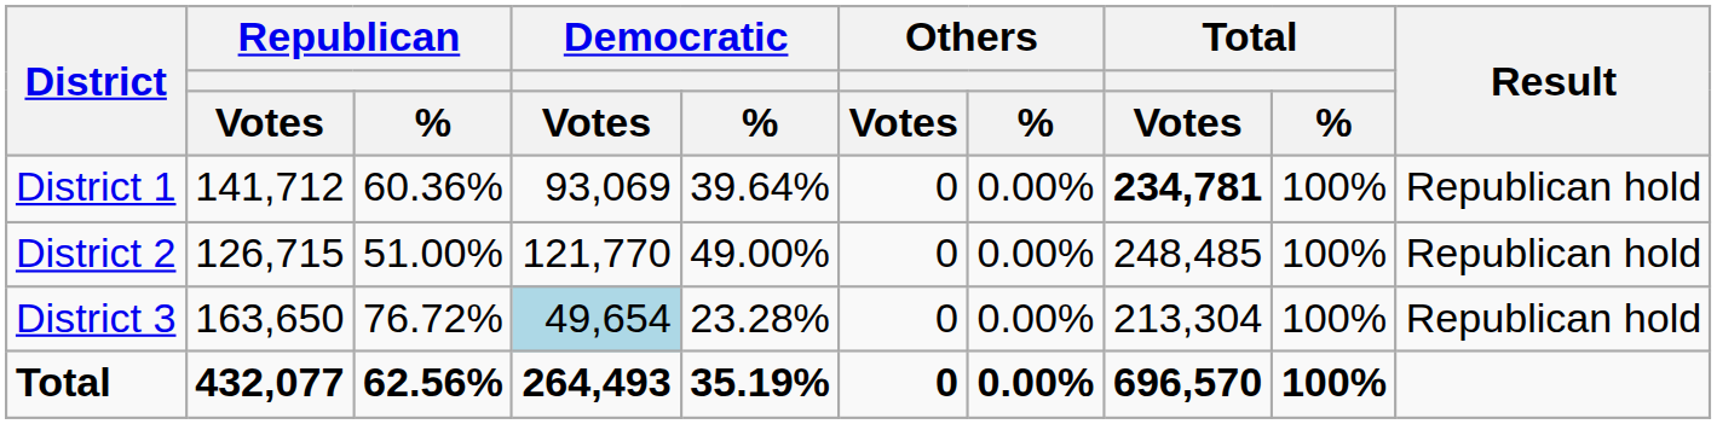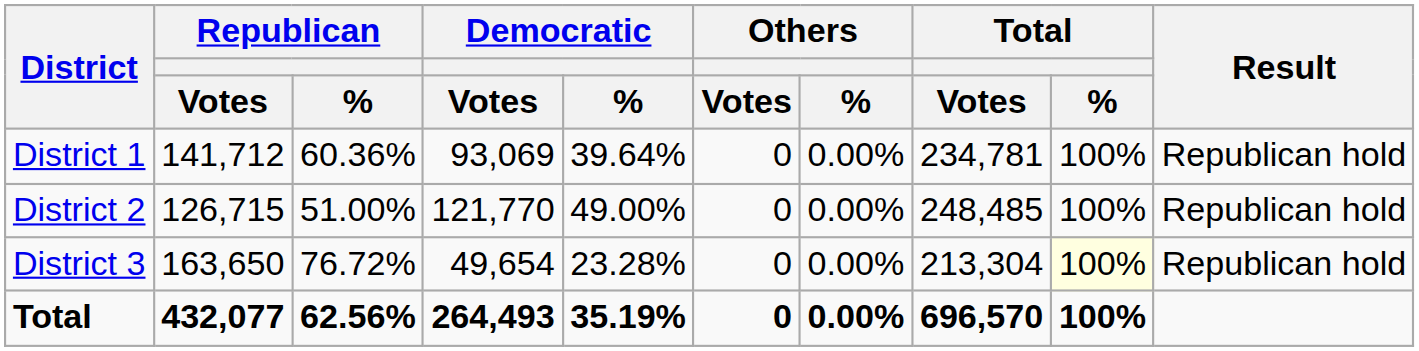District 1 | Total / Votes: bold -> normal
District 3 | Democratic / Votes: lightblue background -> no background
District 3 | Total / %: no background -> lightyellow background
